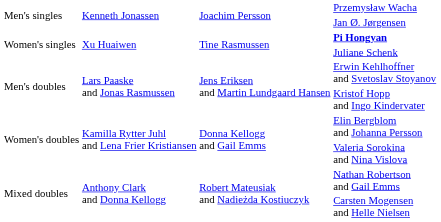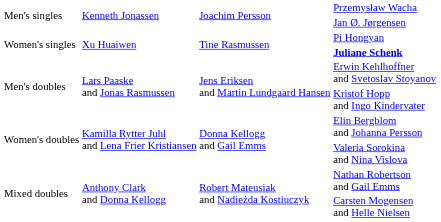Pi Hongyan | column 4: bold -> normal
Juliane Schenk | column 4: normal -> bold
